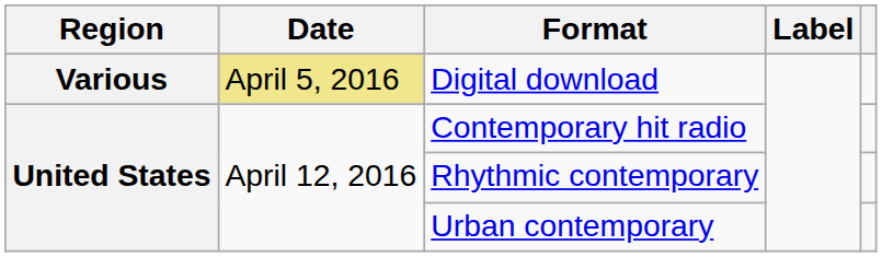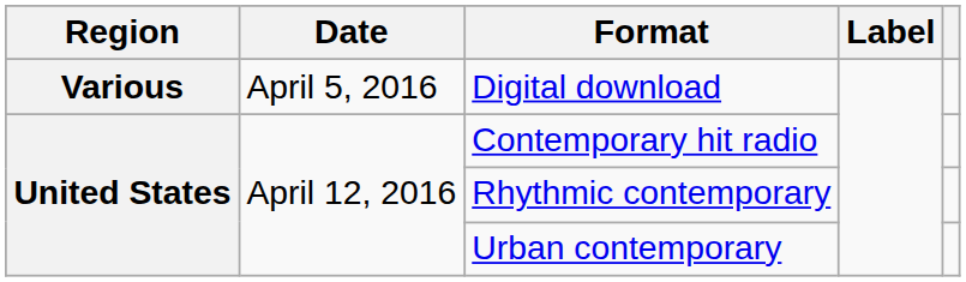Digital download | Date: khaki background -> no background
